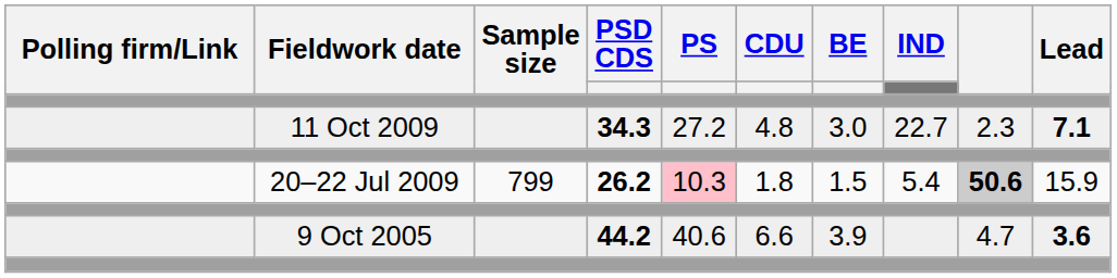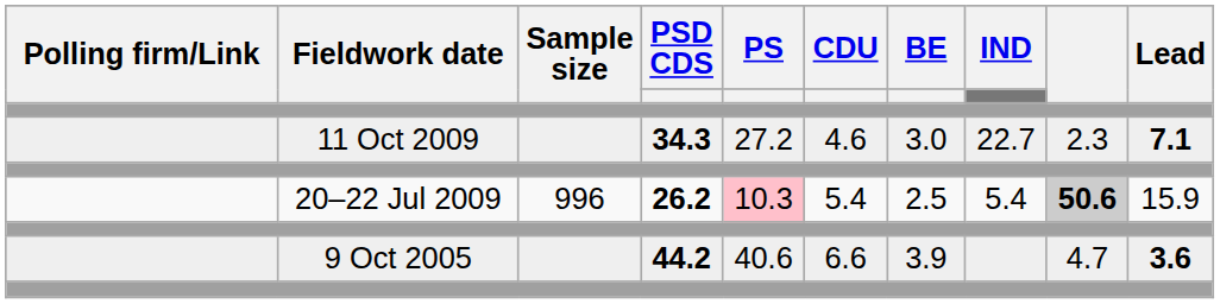11 Oct 2009 | CDU: 4.8 -> 4.6
20–22 Jul 2009 | Sample size: 799 -> 996
20–22 Jul 2009 | CDU: 1.8 -> 5.4
20–22 Jul 2009 | BE: 1.5 -> 2.5
